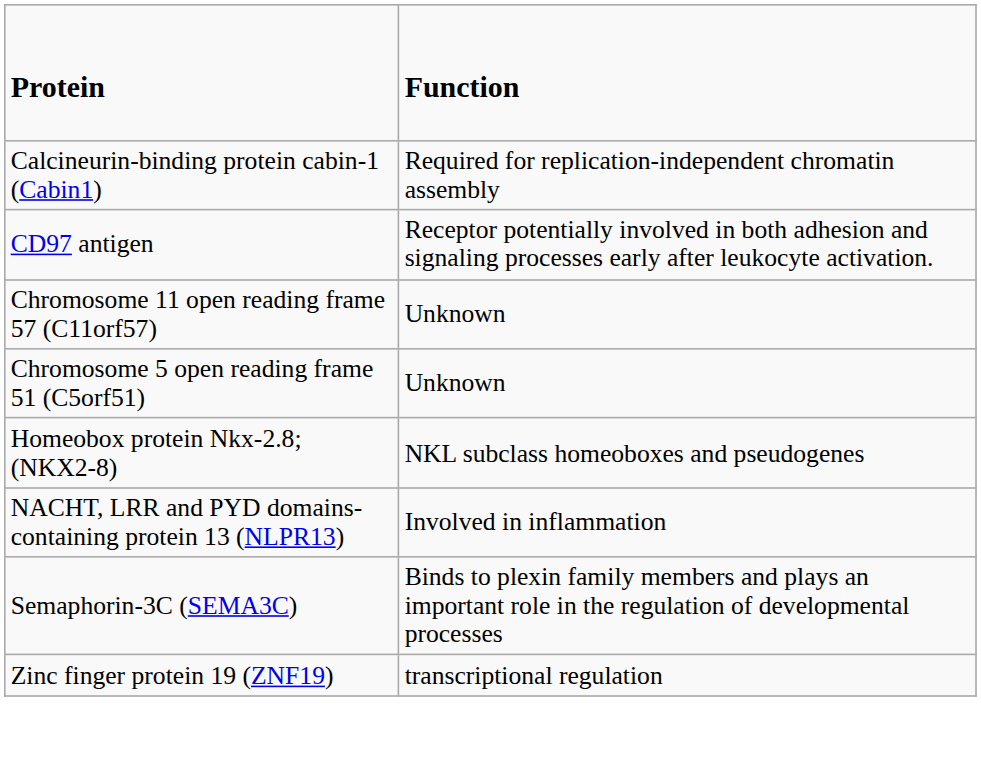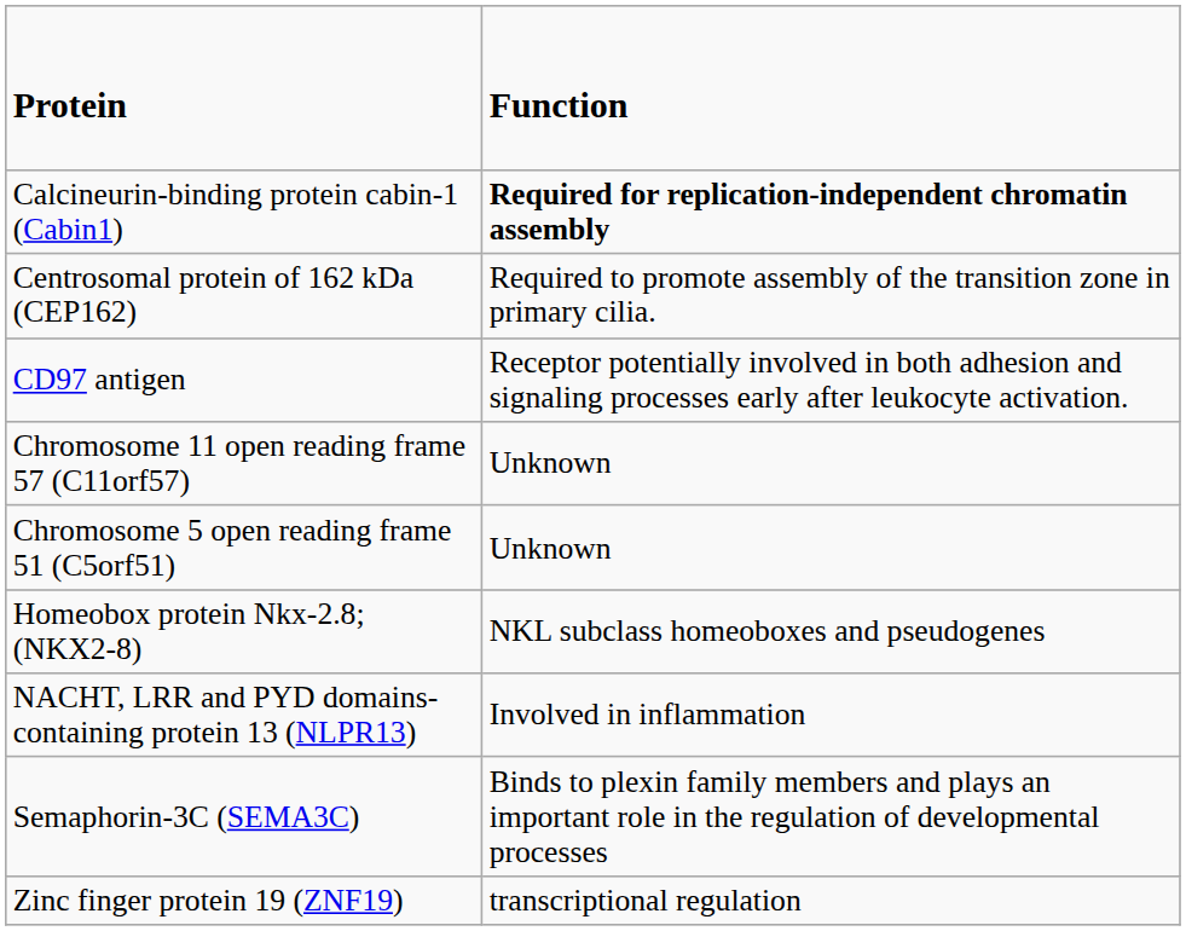Calcineurin-binding protein cabin-1 (Cabin1) | column 2: normal -> bold
+ row: Centrosomal protein of 162 kDa (CEP162) | Required to promote assembly of the transition zone in primary cilia.
